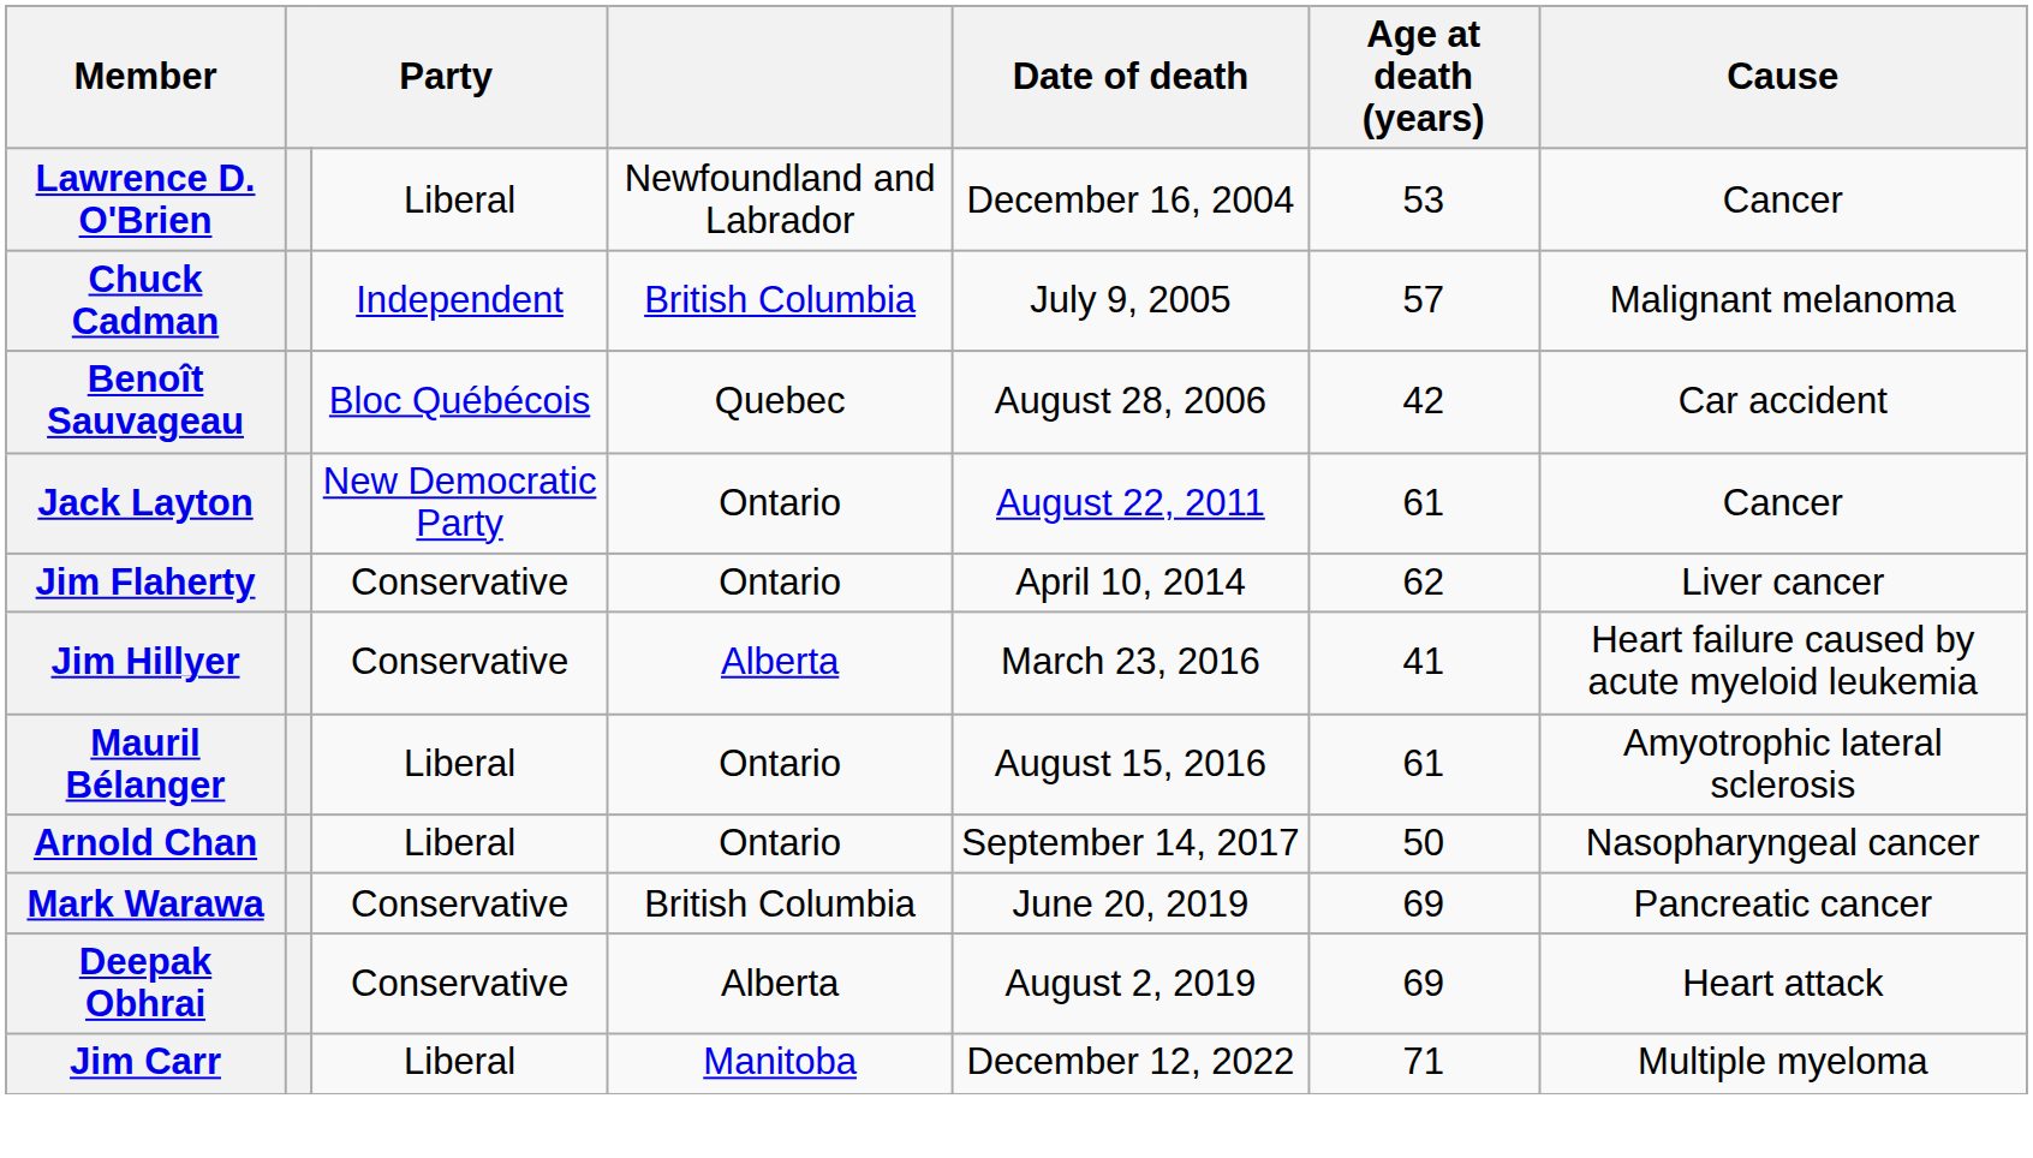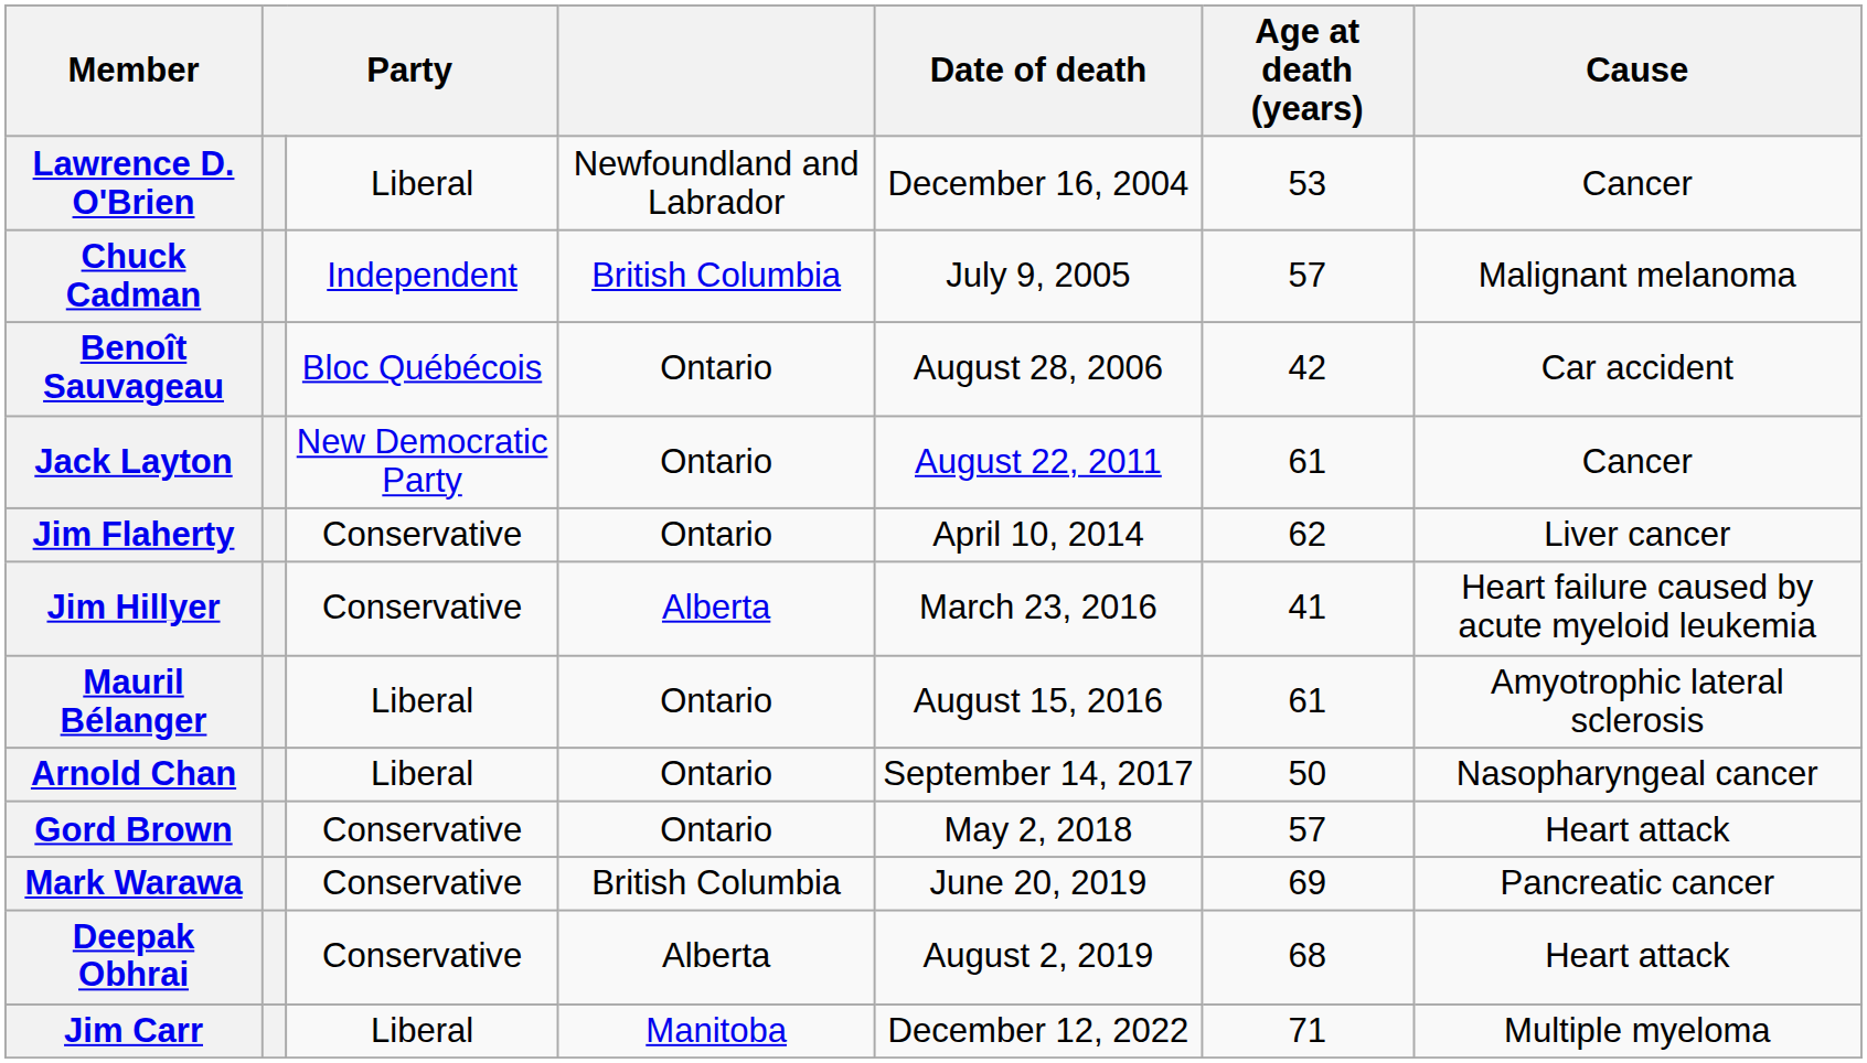Benoît Sauvageau | column 4: Quebec -> Ontario
+ row: Gord Brown | Conservative | Ontario | May 2, 2018 | 57 | Heart attack
Deepak Obhrai | Age at death (years): 69 -> 68
